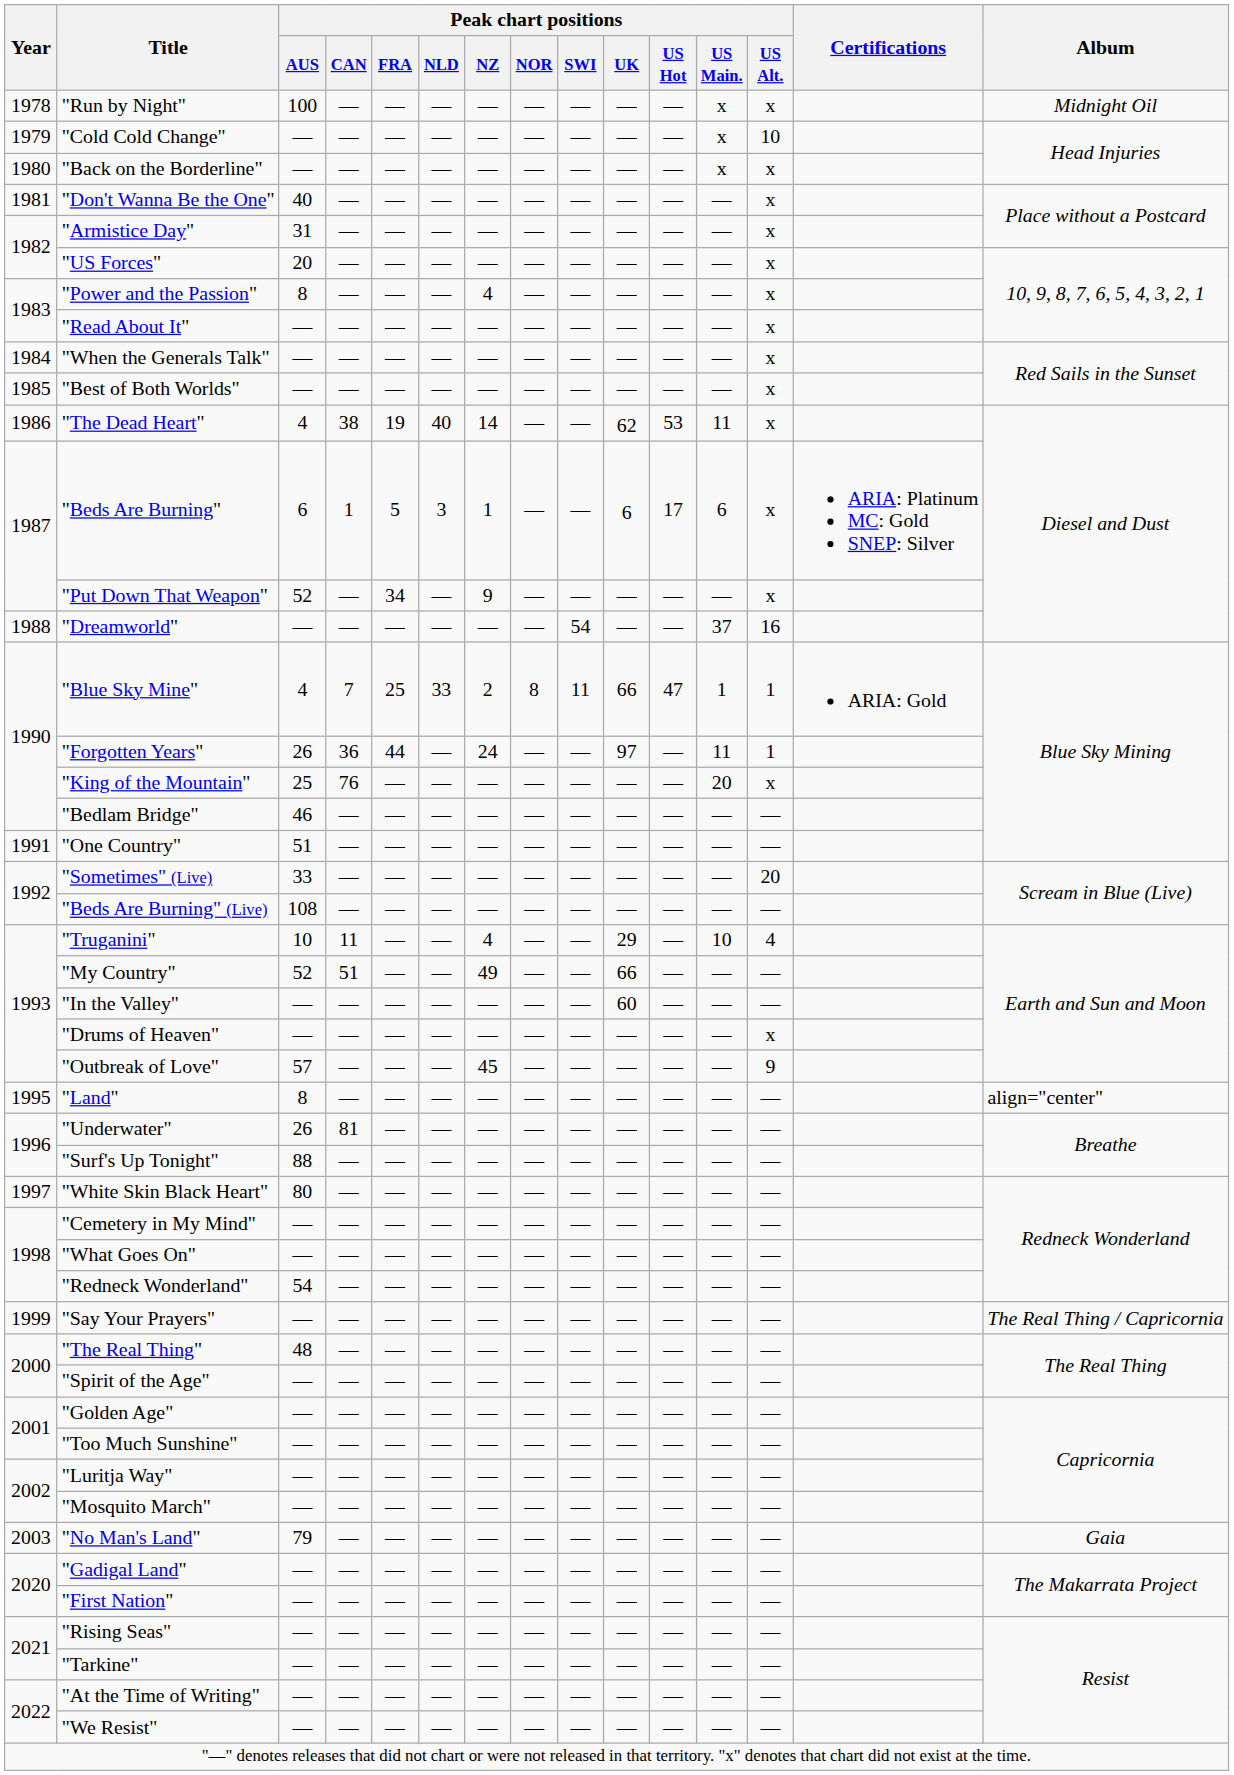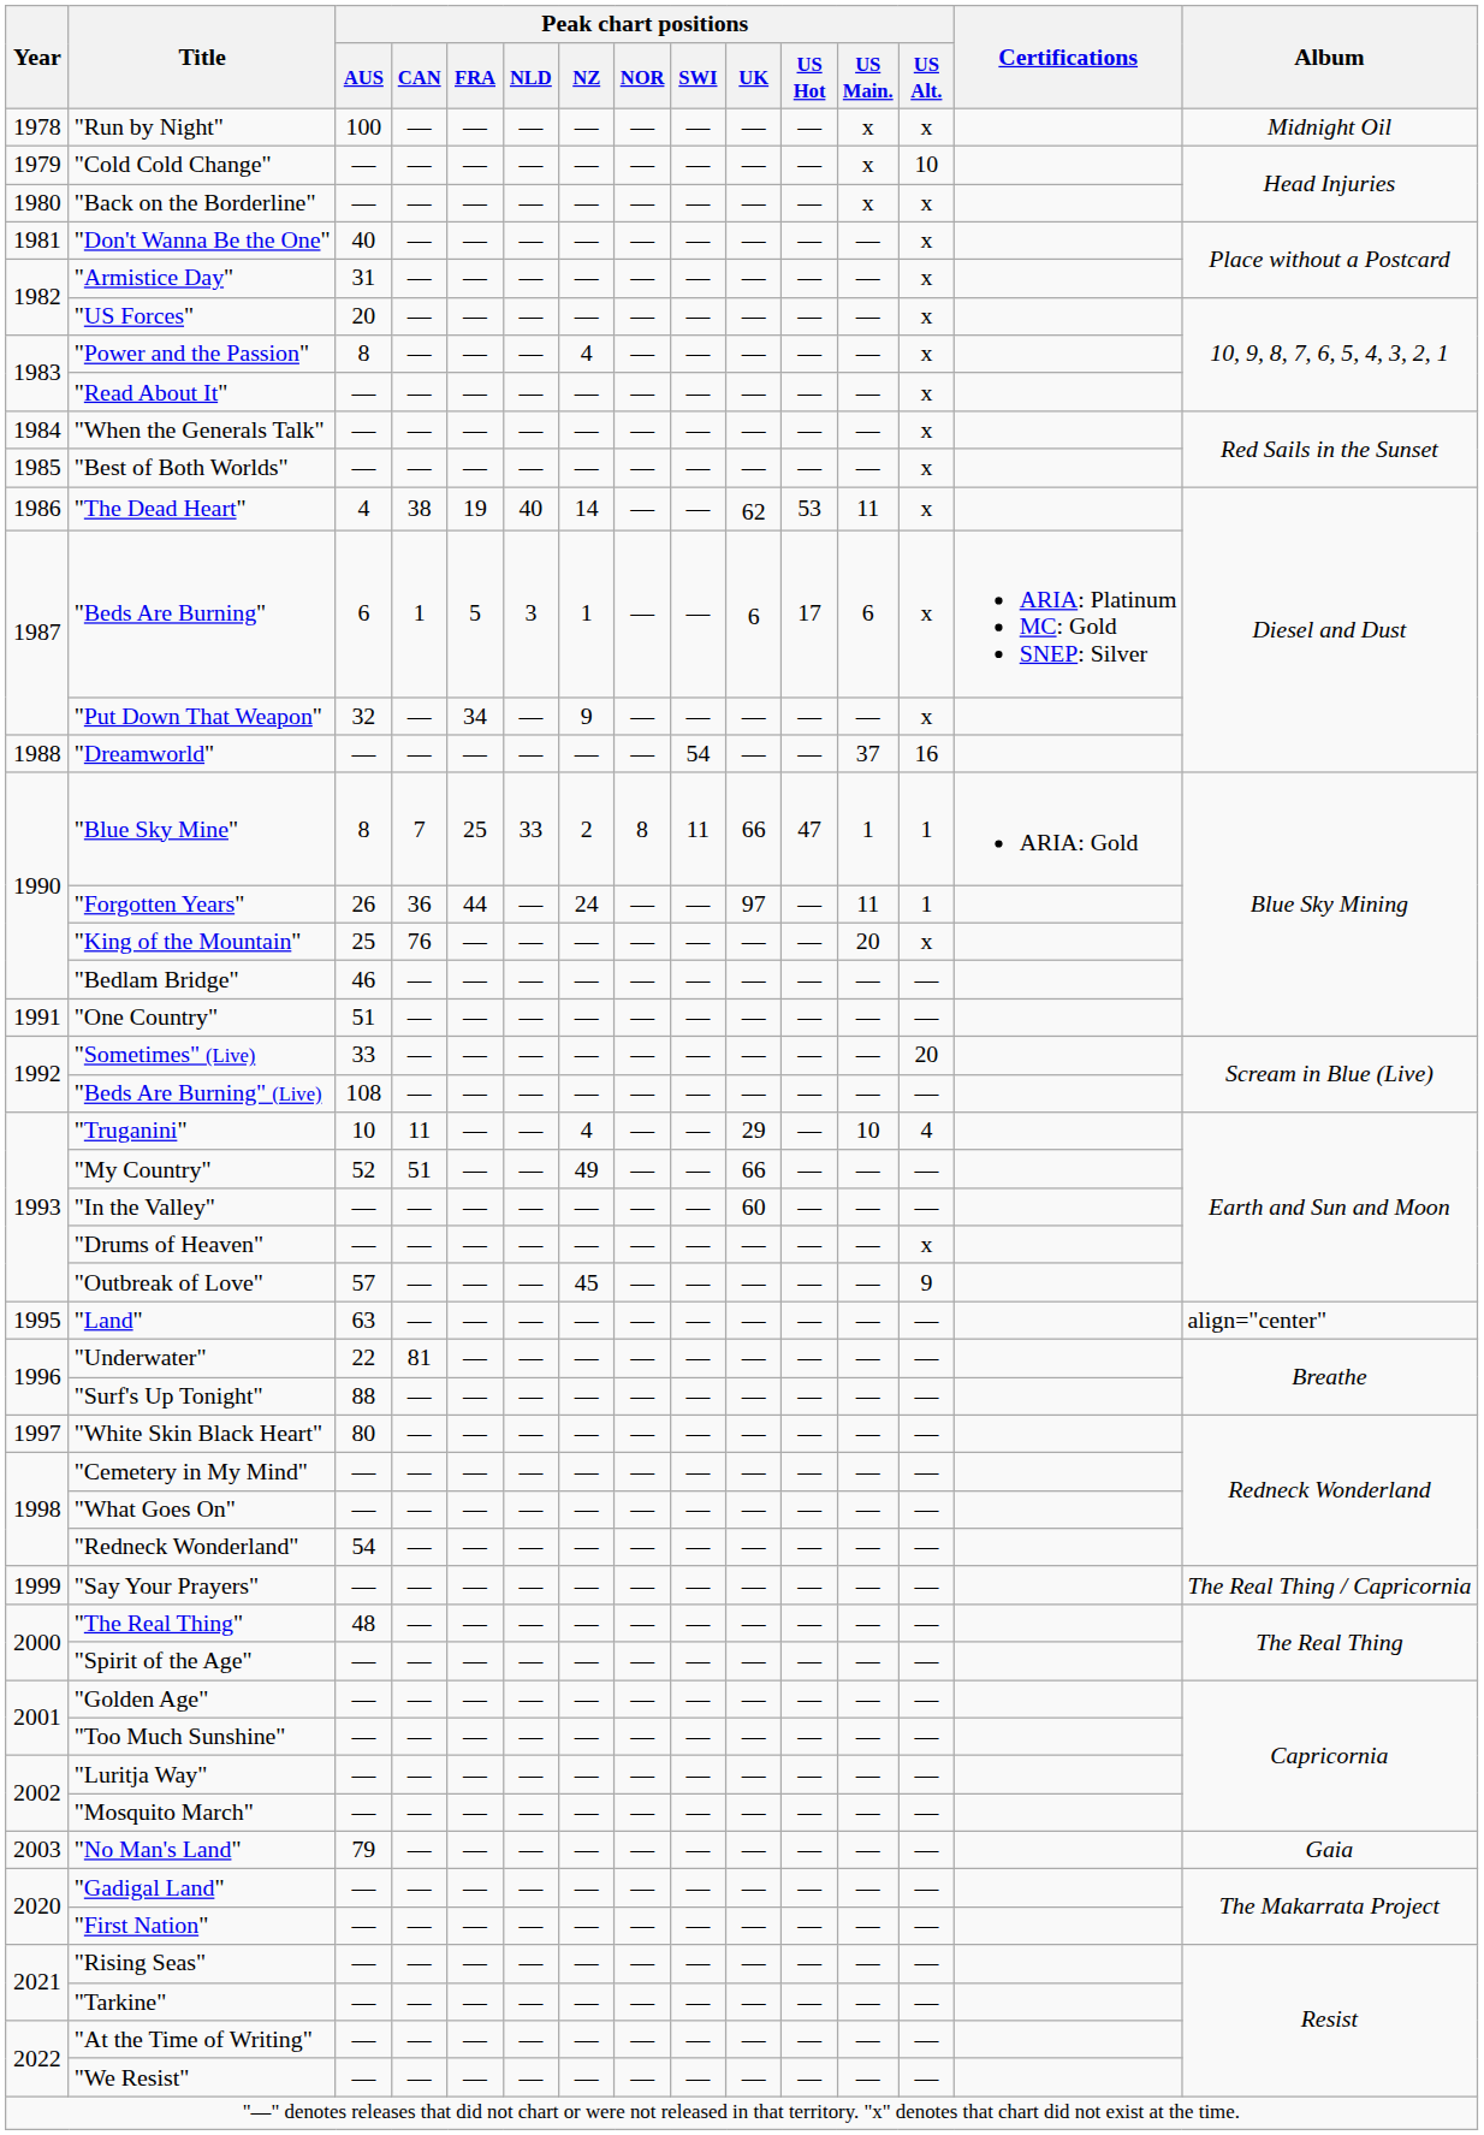"Put Down That Weapon" | Peak chart positions / AUS: 52 -> 32
"Blue Sky Mine" | Peak chart positions / AUS: 4 -> 8
"Land" | Peak chart positions / AUS: 8 -> 63
"Underwater" | Peak chart positions / AUS: 26 -> 22
